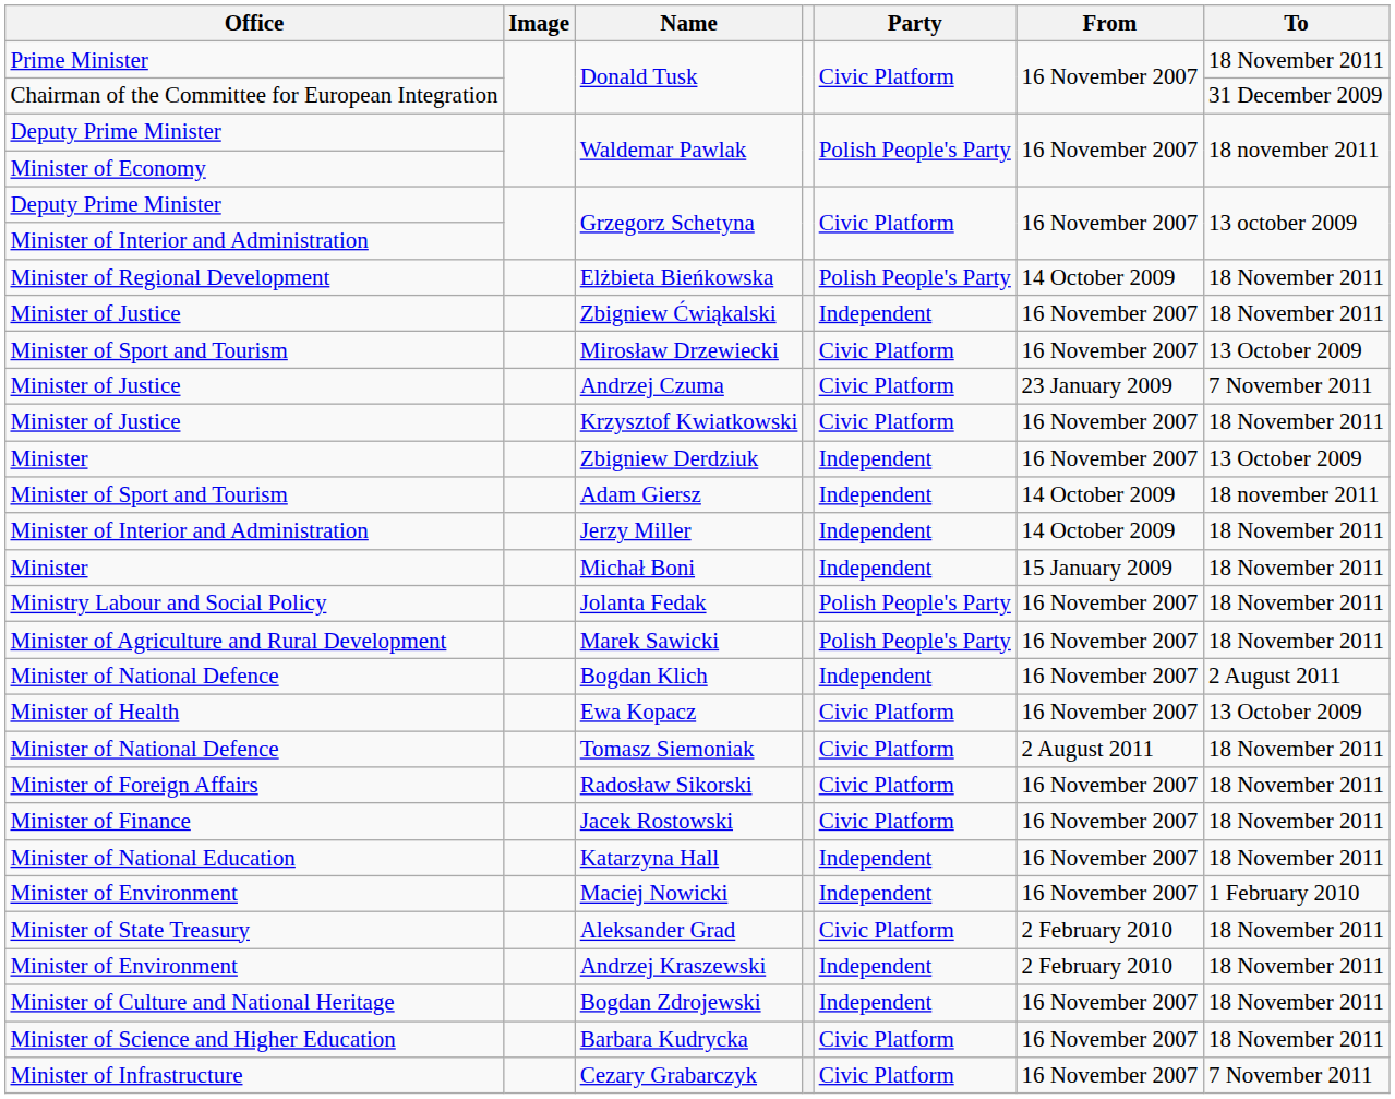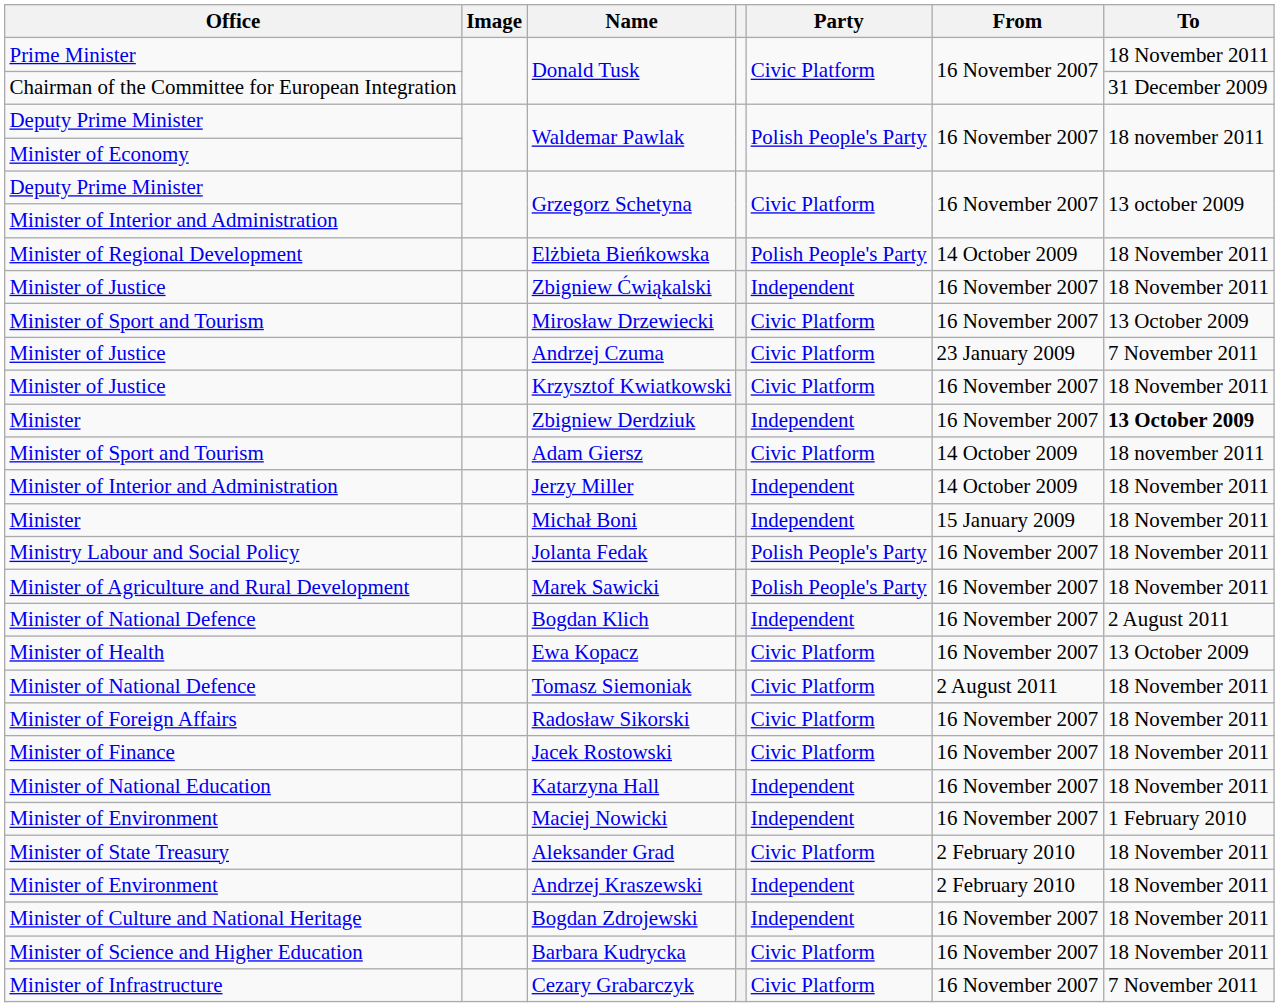Zbigniew Derdziuk | To: normal -> bold
Adam Giersz | Party: Independent -> Civic Platform
